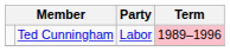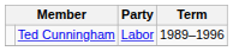Ted Cunningham | Term: pink background -> no background
